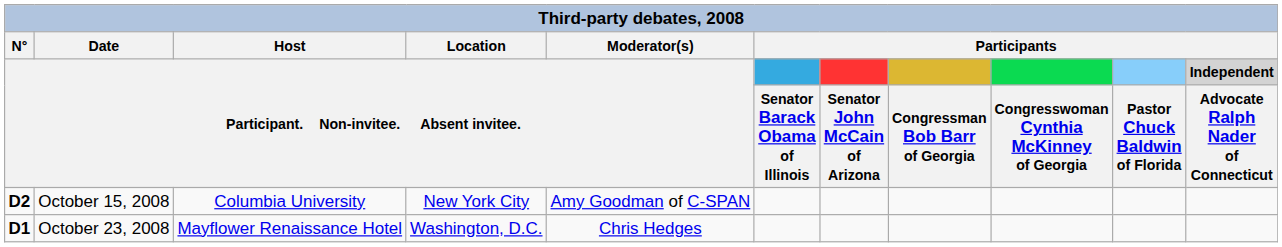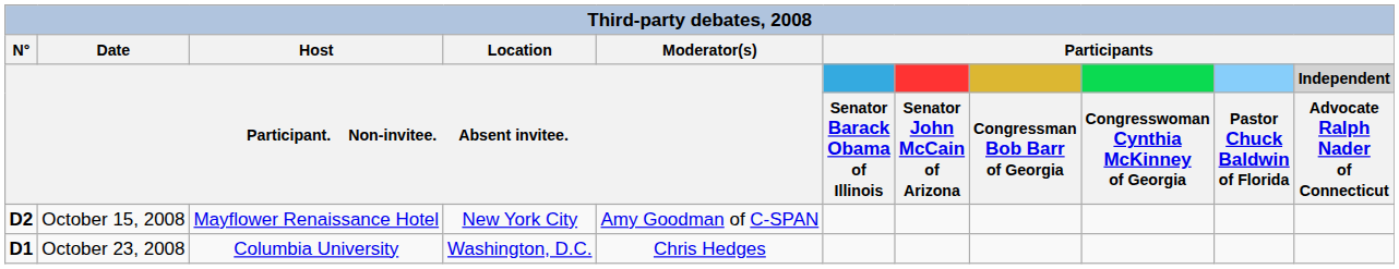October 15, 2008 | Host / Participant. Non-invitee. Absent invitee.: Columbia University -> Mayflower Renaissance Hotel
October 23, 2008 | Host / Participant. Non-invitee. Absent invitee.: Mayflower Renaissance Hotel -> Columbia University
